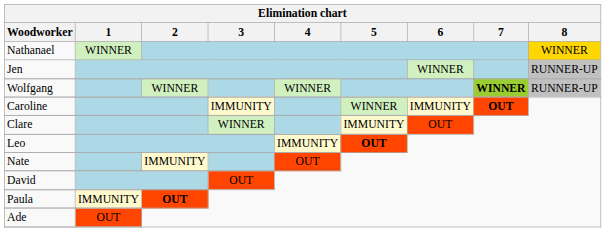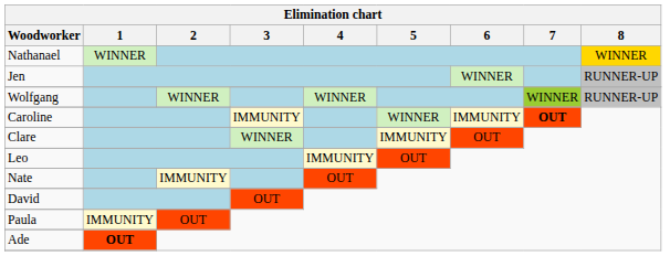Wolfgang | 7: bold -> normal
Leo | 5: bold -> normal
Paula | 2: bold -> normal
Ade | 1: normal -> bold
